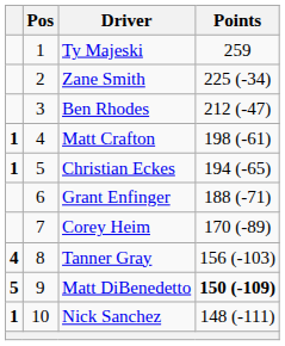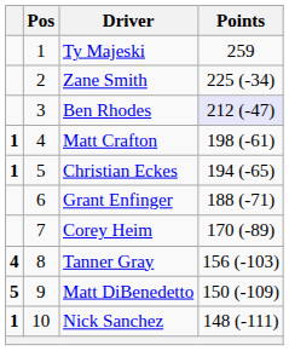Ben Rhodes | Points: no background -> lavender background
Matt DiBenedetto | Points: bold -> normal
